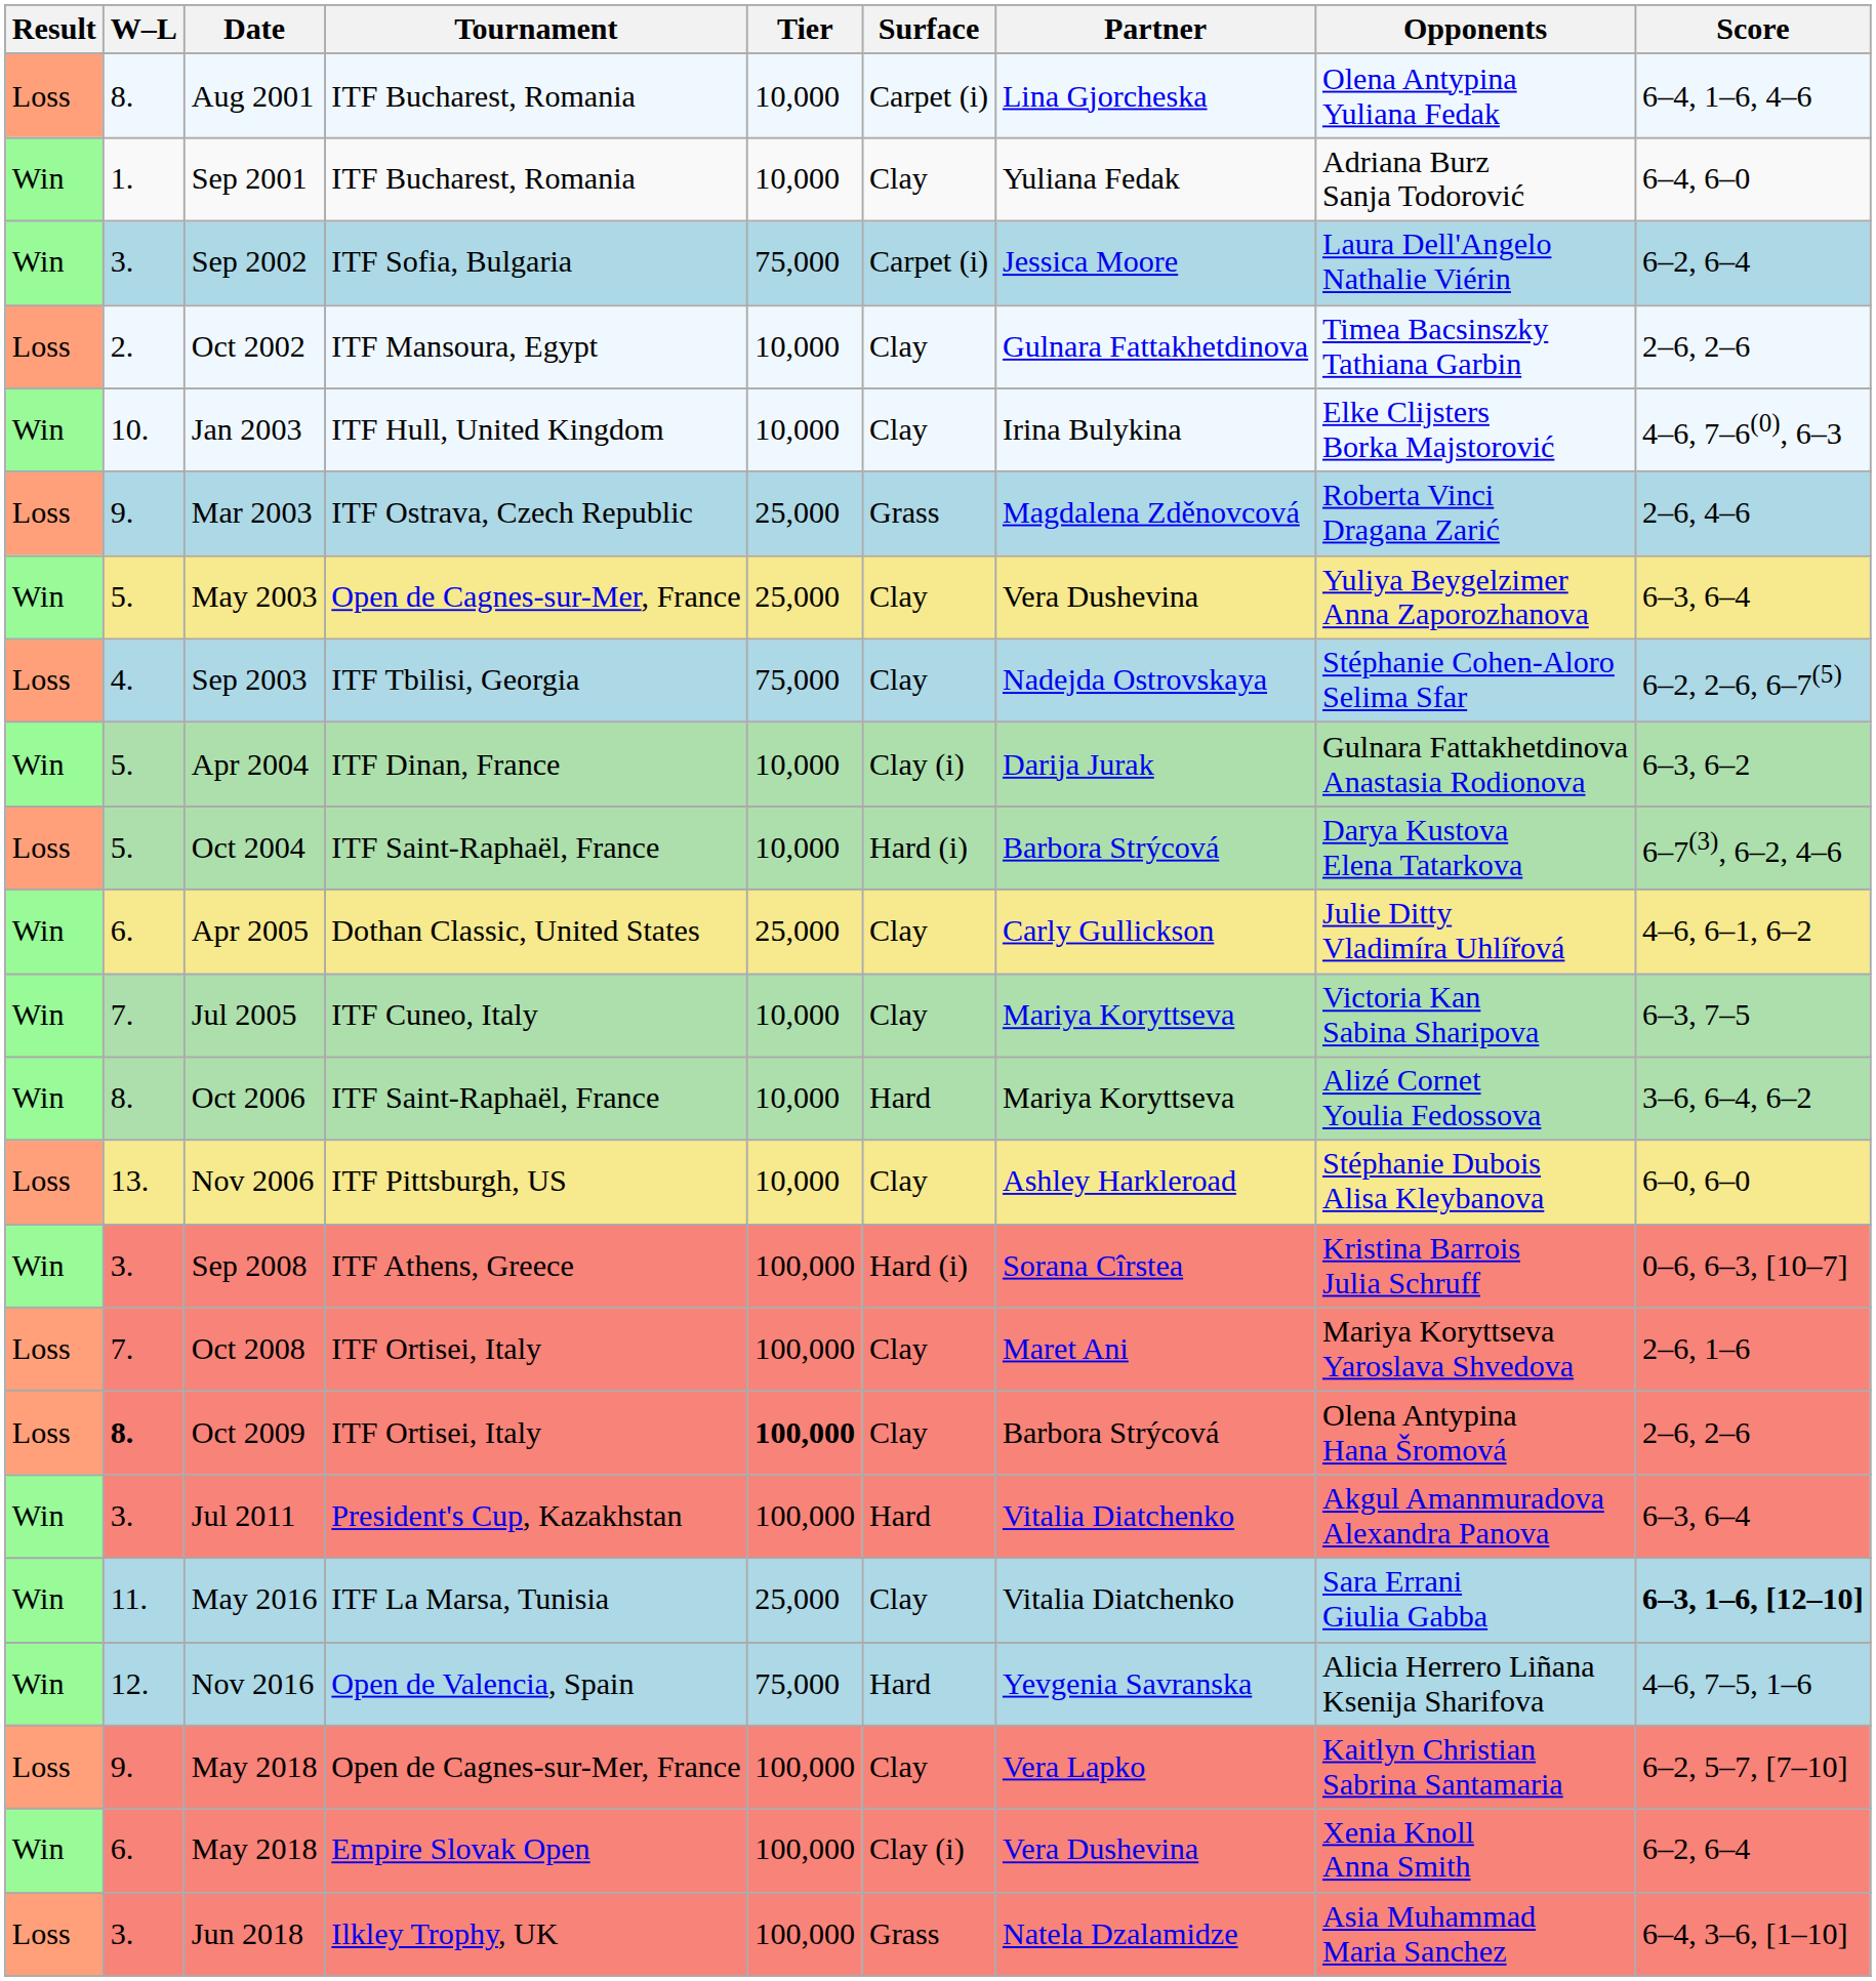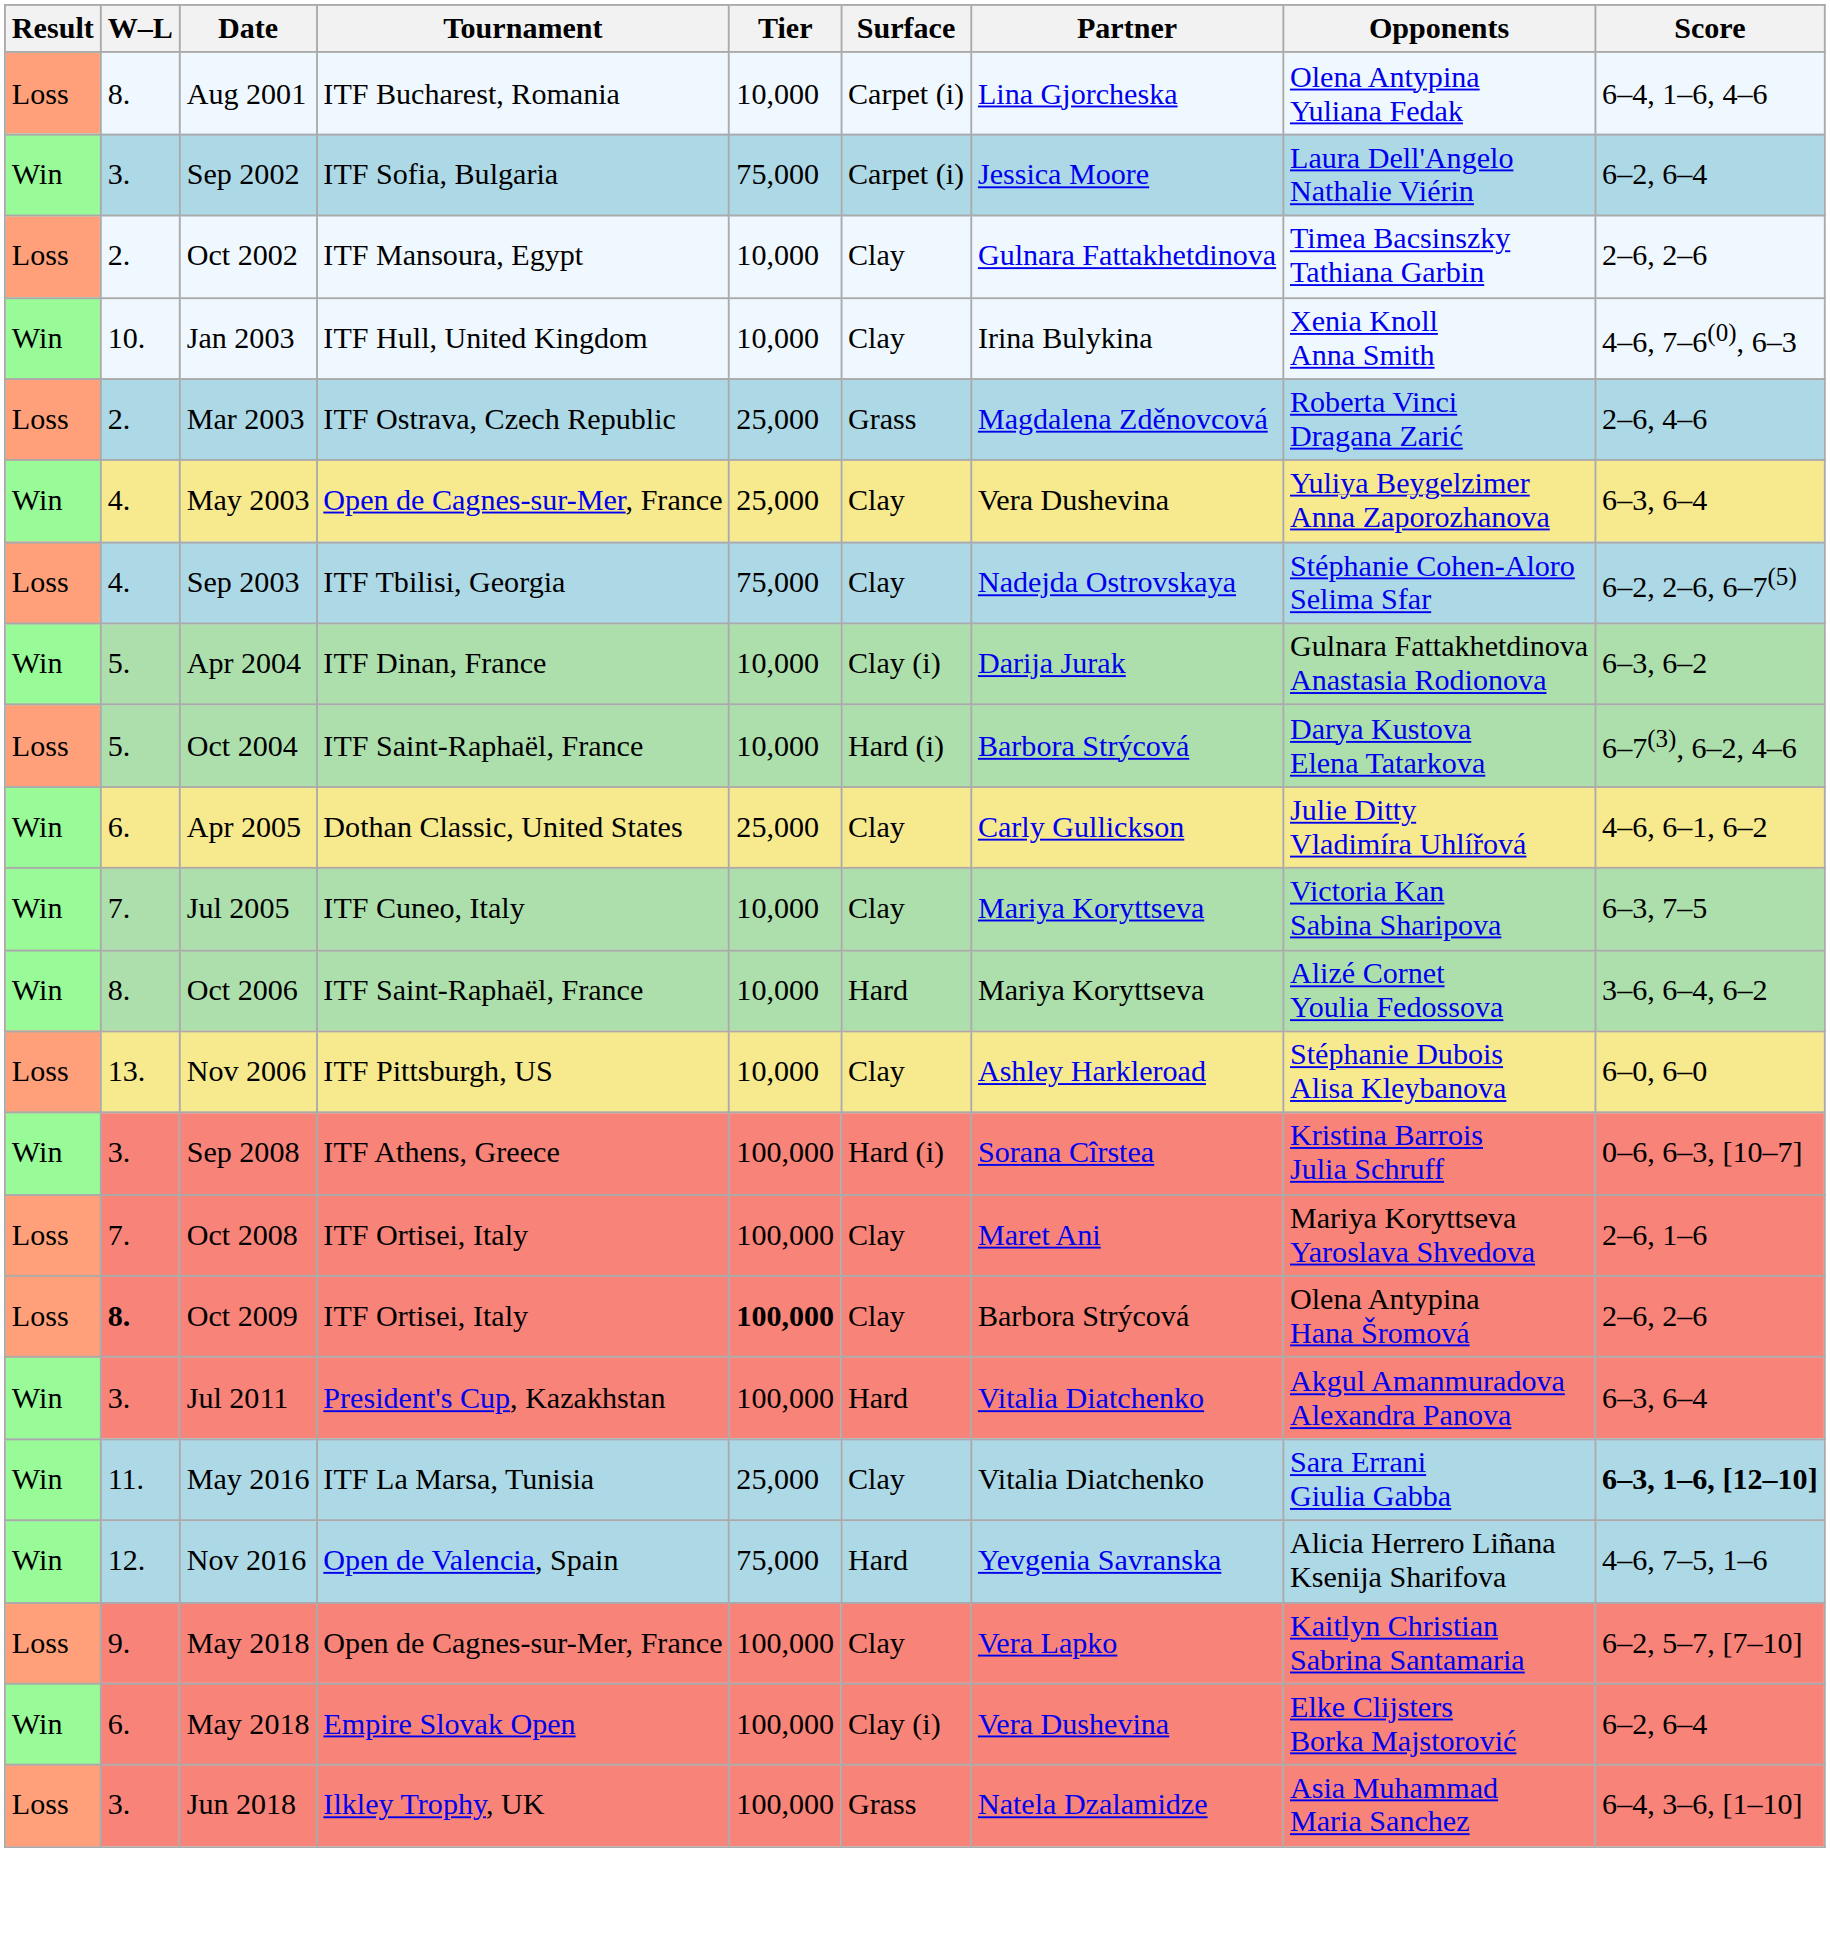- row: Win | 1. | Sep 2001 | ITF Bucharest, Romania | 10,000 | Clay | Yuliana Fedak | Adriana Burz Sanja Todorović | 6–4, 6–0
Jan 2003 | Opponents: Elke Clijsters Borka Majstorović -> Xenia Knoll Anna Smith
Mar 2003 | W–L: 9. -> 2.
May 2003 | W–L: 5. -> 4.
May 2018 / Empire Slovak Open | Opponents: Xenia Knoll Anna Smith -> Elke Clijsters Borka Majstorović
